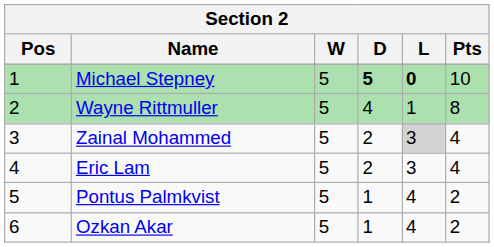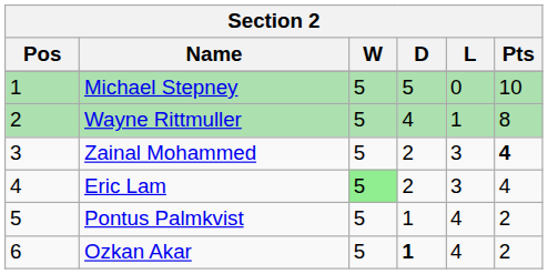Michael Stepney | D: bold -> normal
Michael Stepney | L: bold -> normal
Zainal Mohammed | L: lightgrey background -> no background
Zainal Mohammed | Pts: normal -> bold
Eric Lam | W: no background -> lightgreen background
Ozkan Akar | D: normal -> bold
